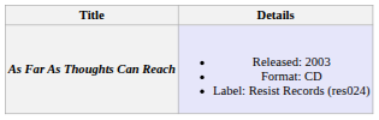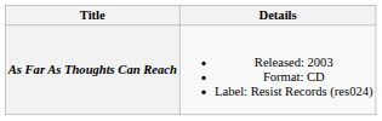As Far As Thoughts Can Reach | Details: lavender background -> no background
